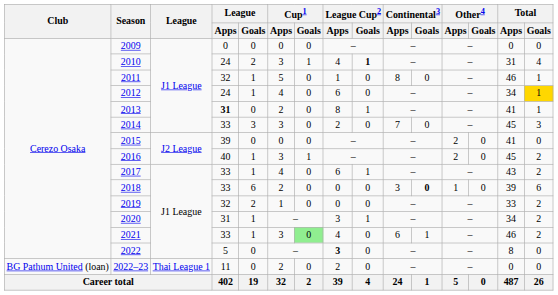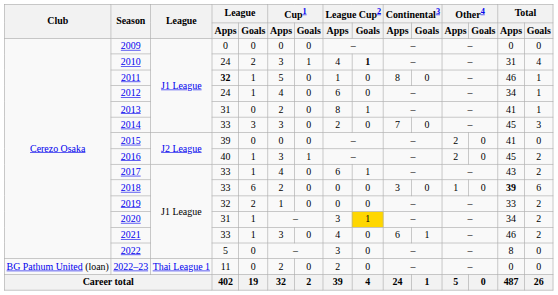2011 | League / Apps: normal -> bold
2012 | Total / Goals: gold background -> no background
2013 | League / Apps: bold -> normal
2018 | Continental3 / Goals: bold -> normal
2018 | Total / Apps: normal -> bold
2020 | League Cup2 / Goals: no background -> gold background
2021 | Cup1 / Goals: lightgreen background -> no background
2022 | League Cup2 / Apps: bold -> normal
